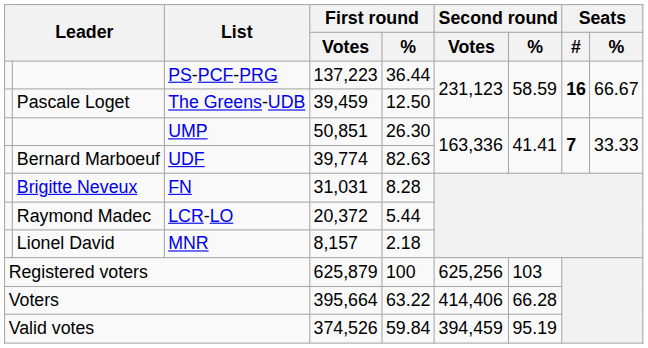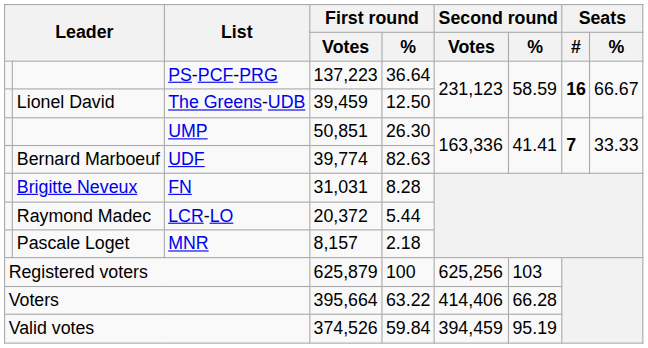PS-PCF-PRG | First round / %: 36.44 -> 36.64
The Greens-UDB | column 2: Pascale Loget -> Lionel David
MNR | column 2: Lionel David -> Pascale Loget
